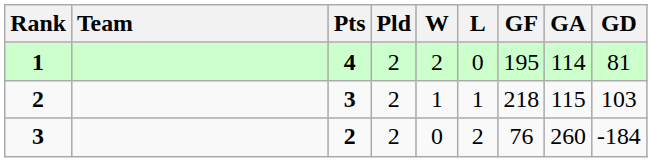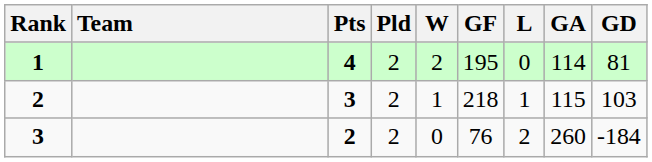columns swapped: L <-> GF
